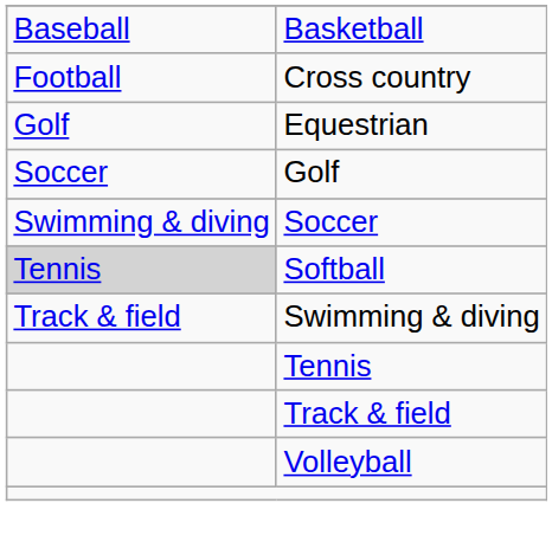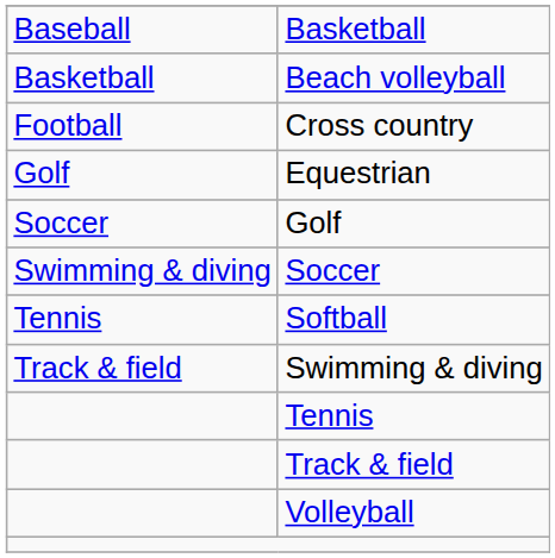+ row: Basketball | Beach volleyball
Softball | column 1: lightgrey background -> no background
